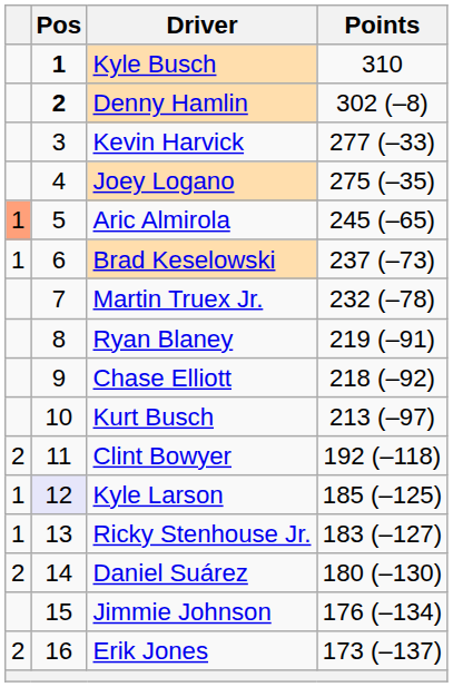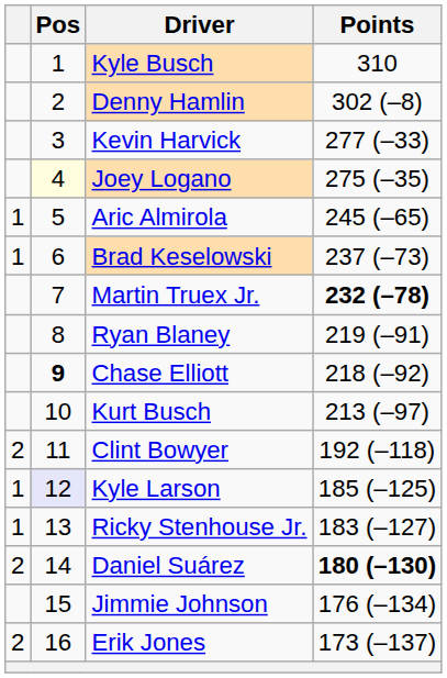Kyle Busch | Pos: bold -> normal
Denny Hamlin | Pos: bold -> normal
Joey Logano | Pos: no background -> lightyellow background
Aric Almirola | column 1: lightsalmon background -> no background
Martin Truex Jr. | Points: normal -> bold
Chase Elliott | Pos: normal -> bold
Daniel Suárez | Points: normal -> bold
